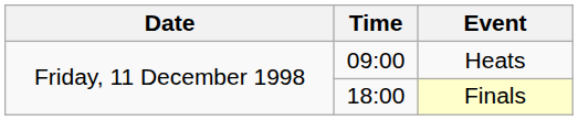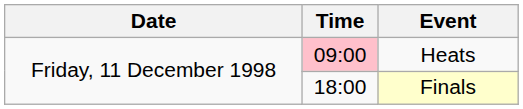Heats | Time: no background -> pink background
